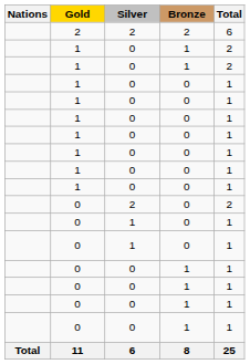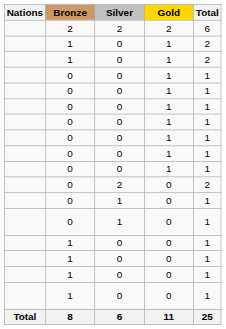columns swapped: Gold <-> Bronze
